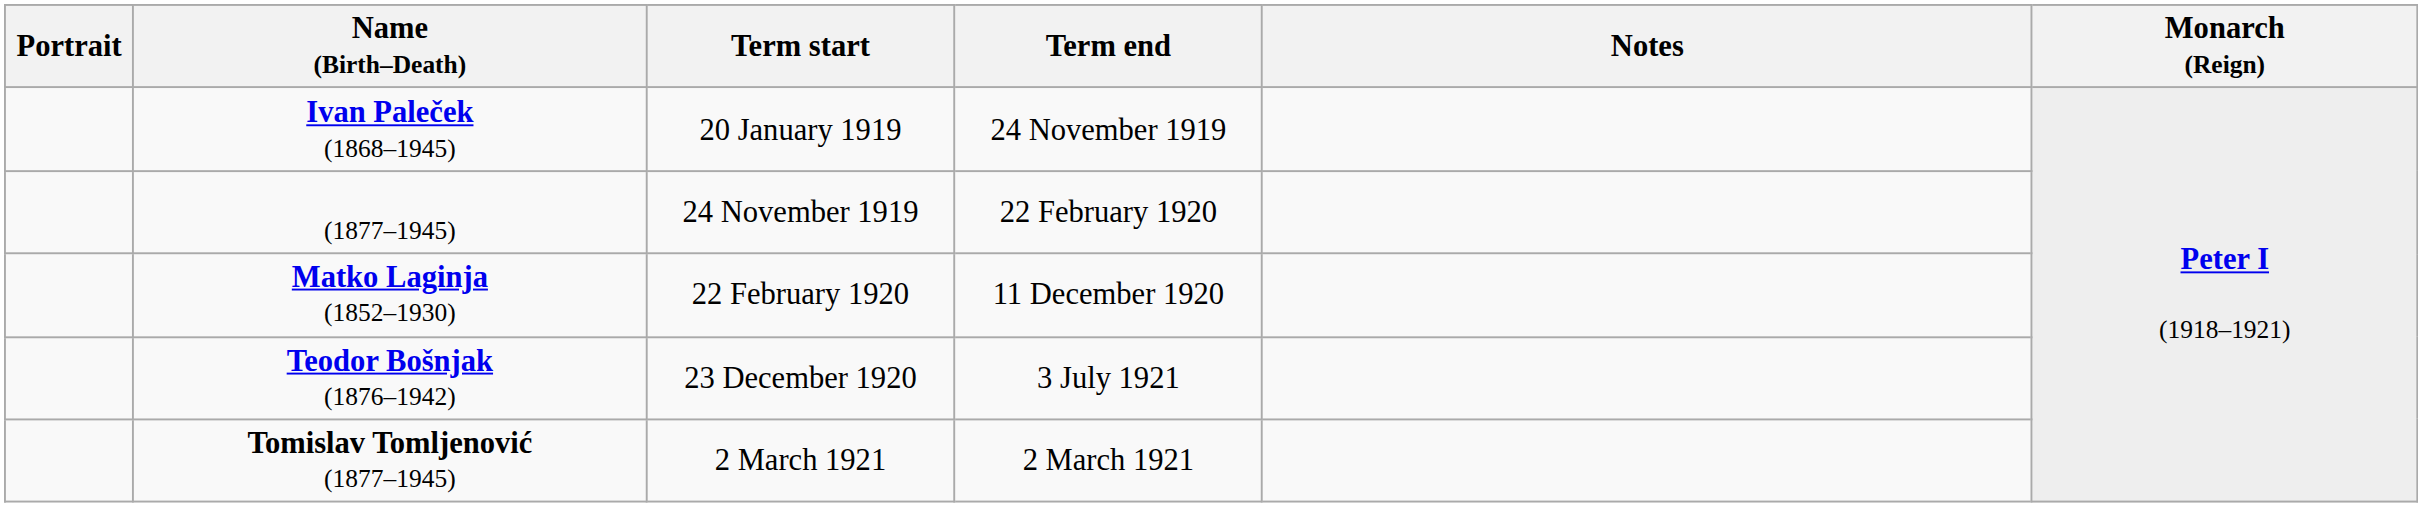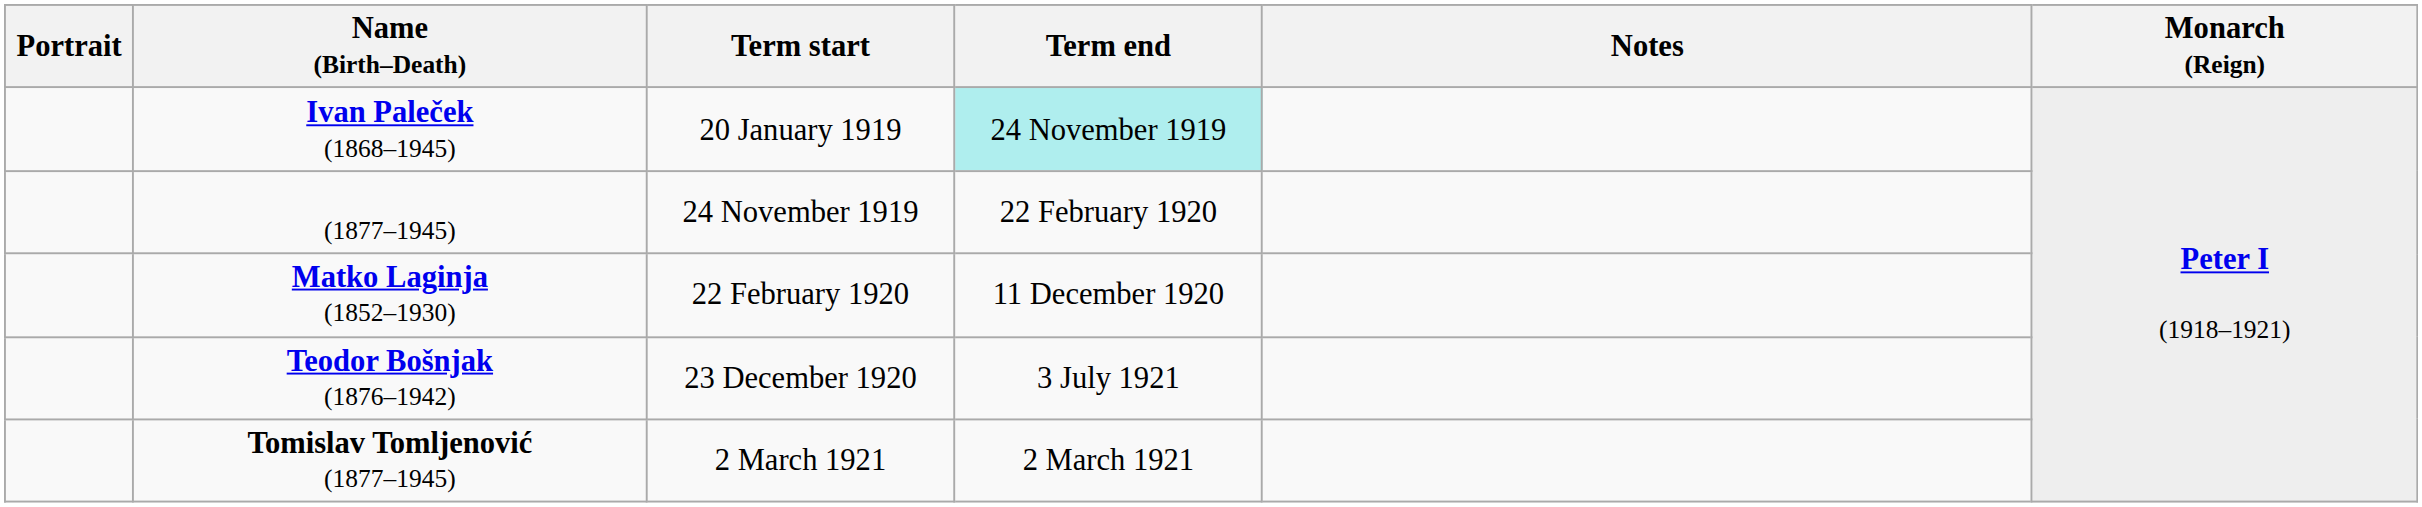Ivan Paleček (1868–1945) | Term end: no background -> paleturquoise background
